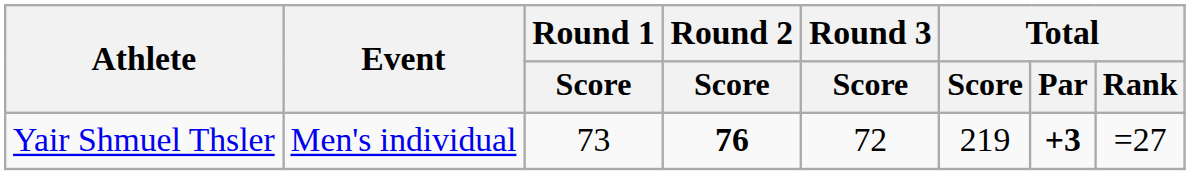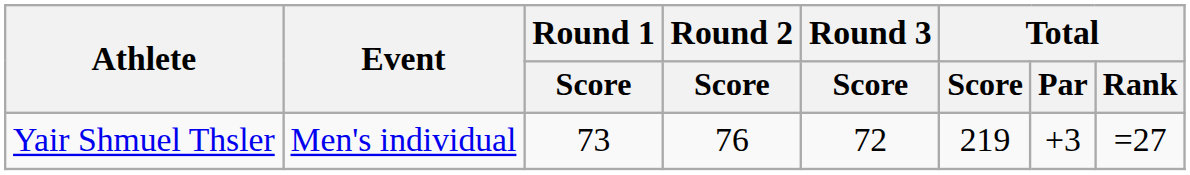Yair Shmuel Thsler | Round 2 / Score: bold -> normal
Yair Shmuel Thsler | Total / Par: bold -> normal
